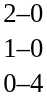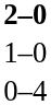2–0 | column 1: normal -> bold
